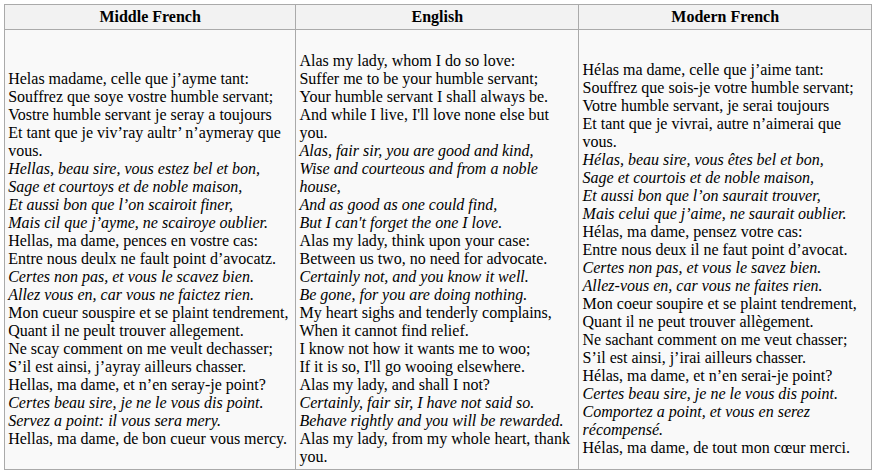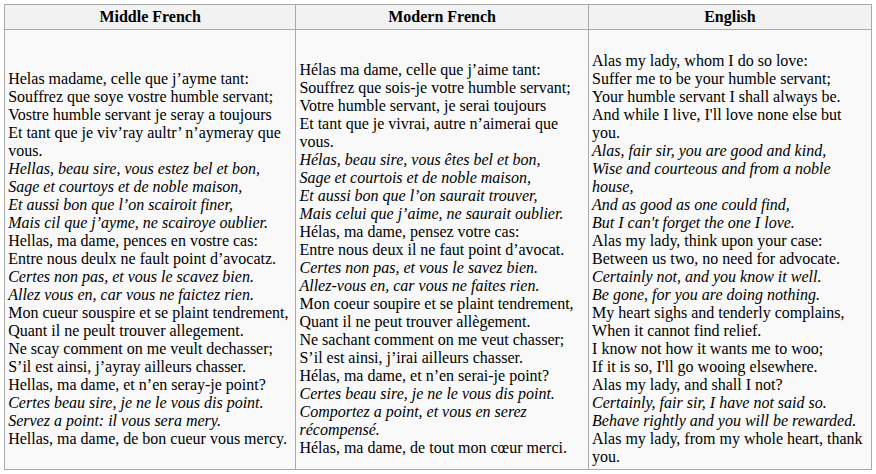columns swapped: Modern French <-> English
